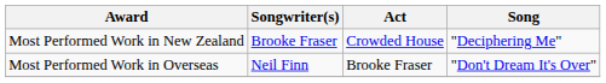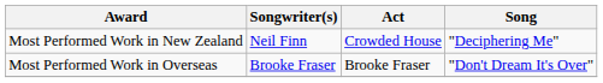Most Performed Work in New Zealand | Songwriter(s): Brooke Fraser -> Neil Finn
Most Performed Work in Overseas | Songwriter(s): Neil Finn -> Brooke Fraser
